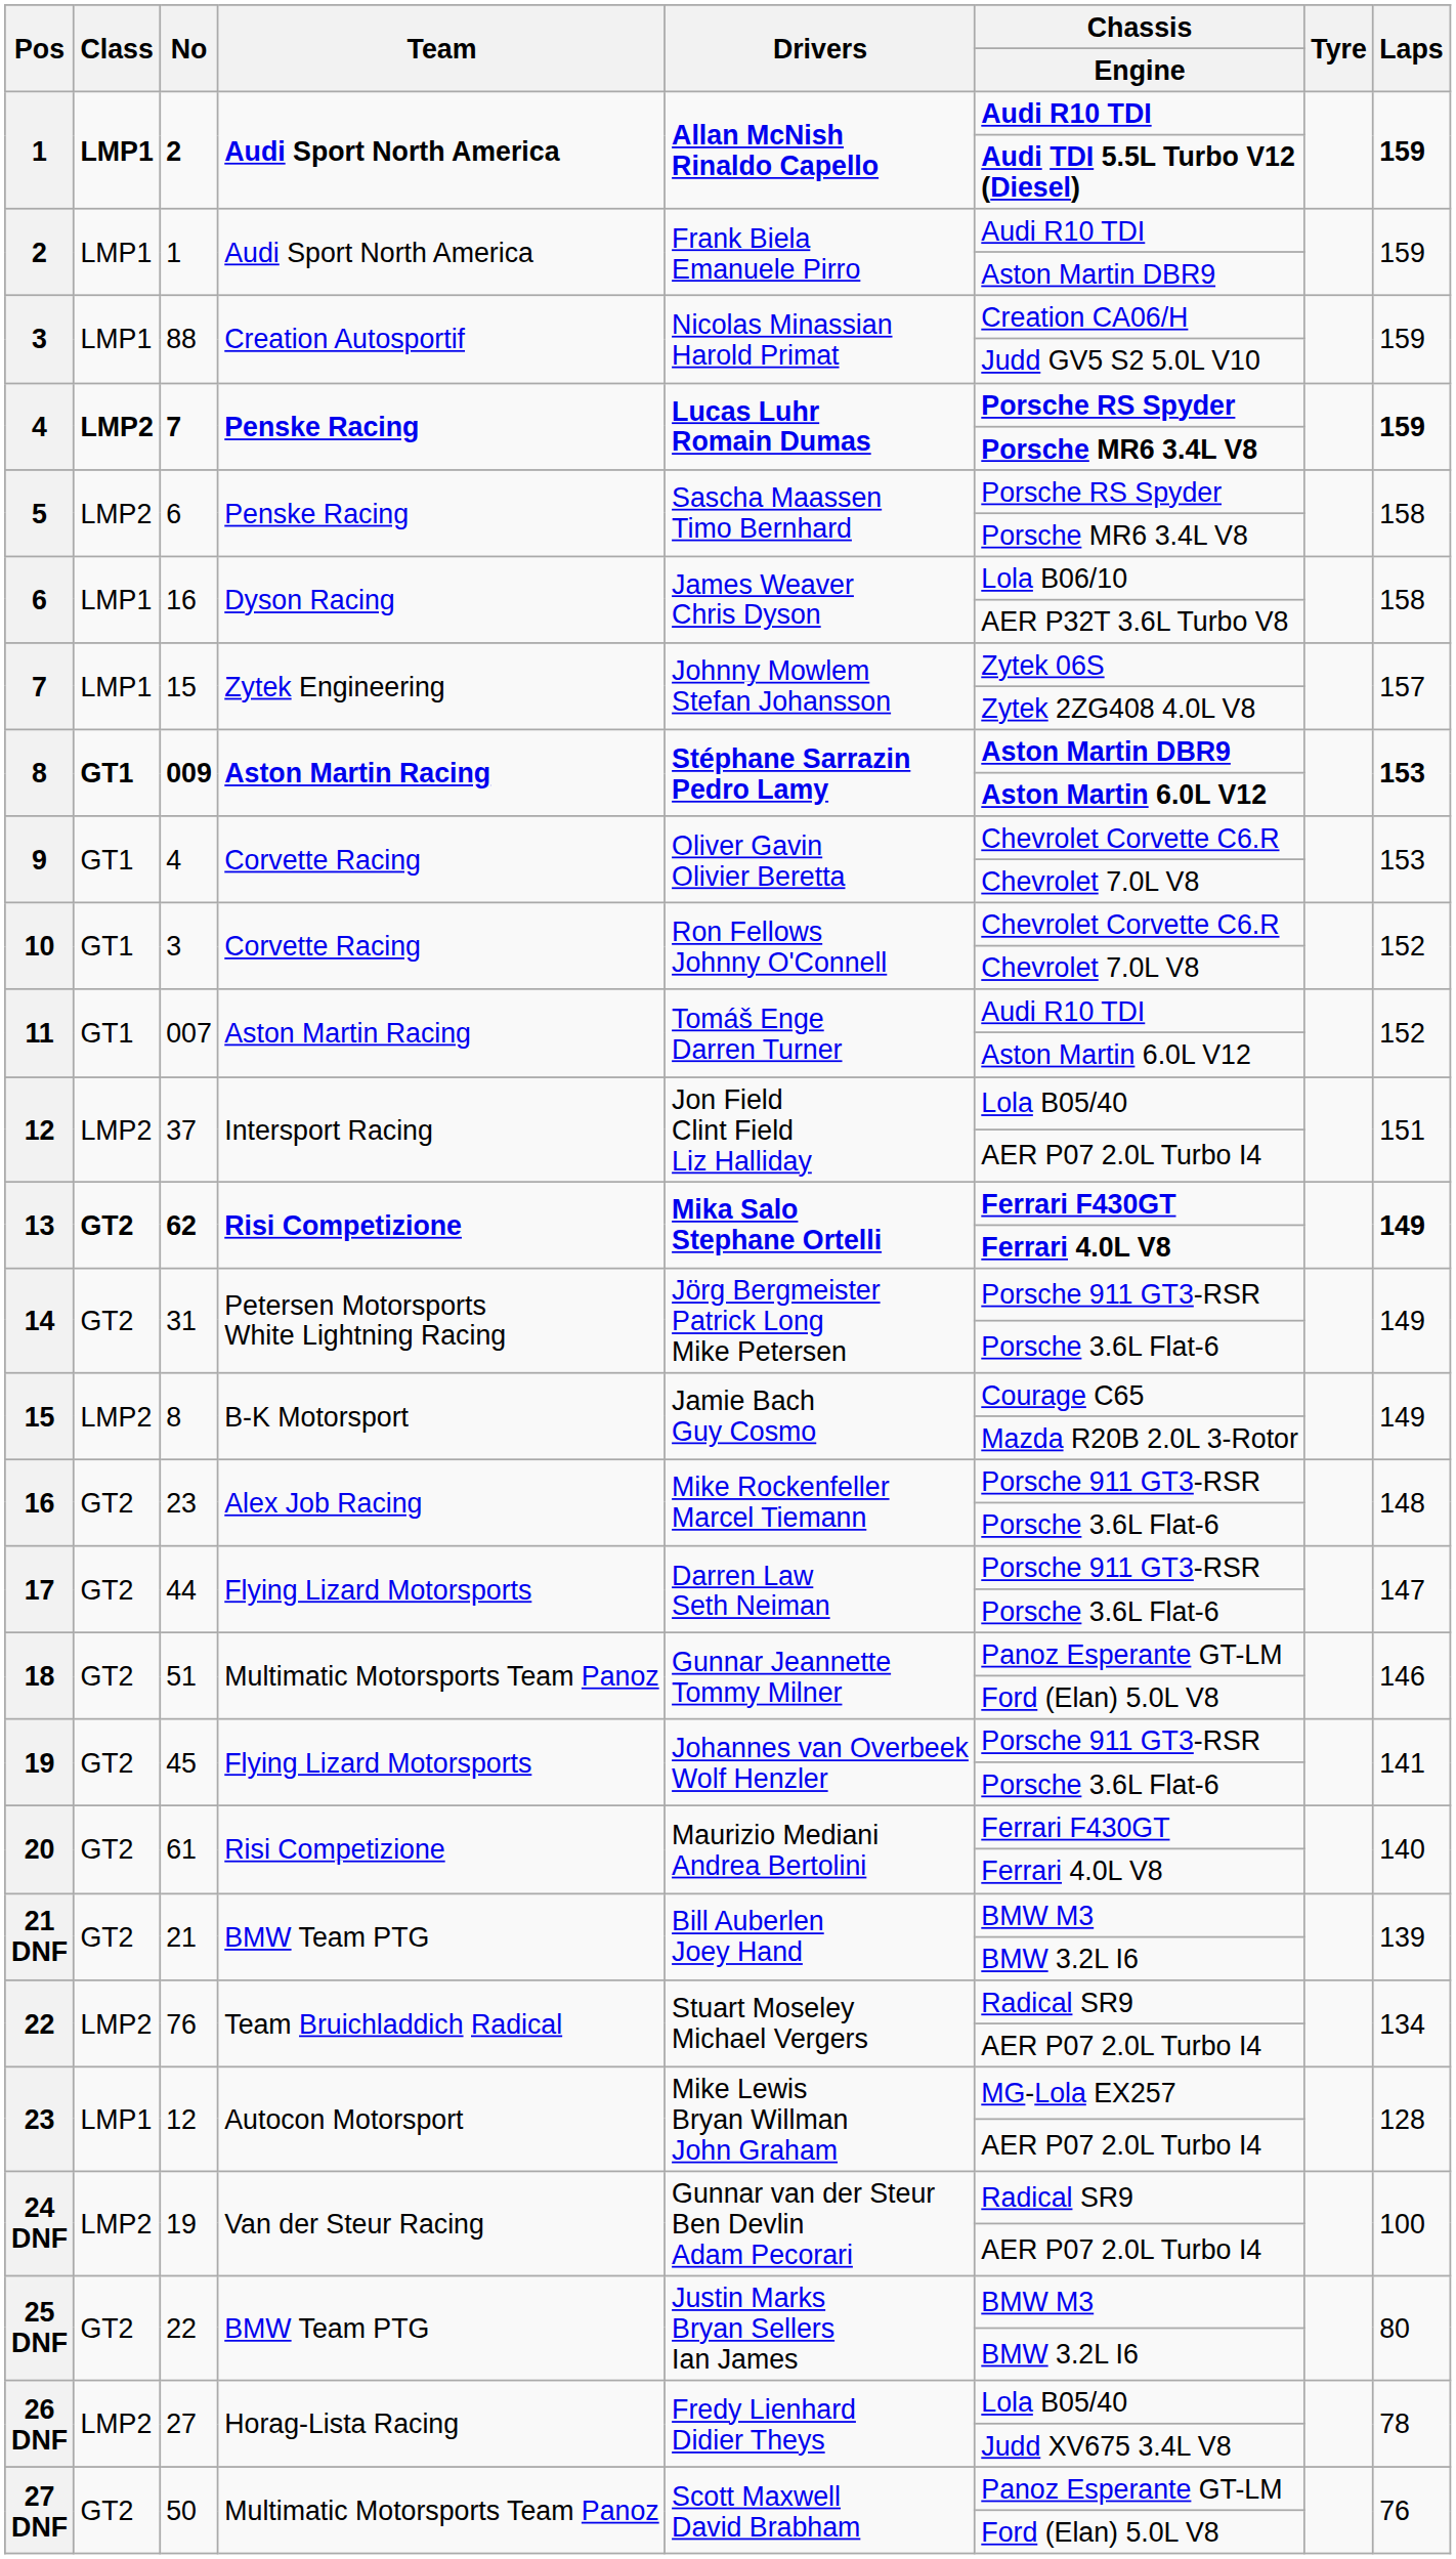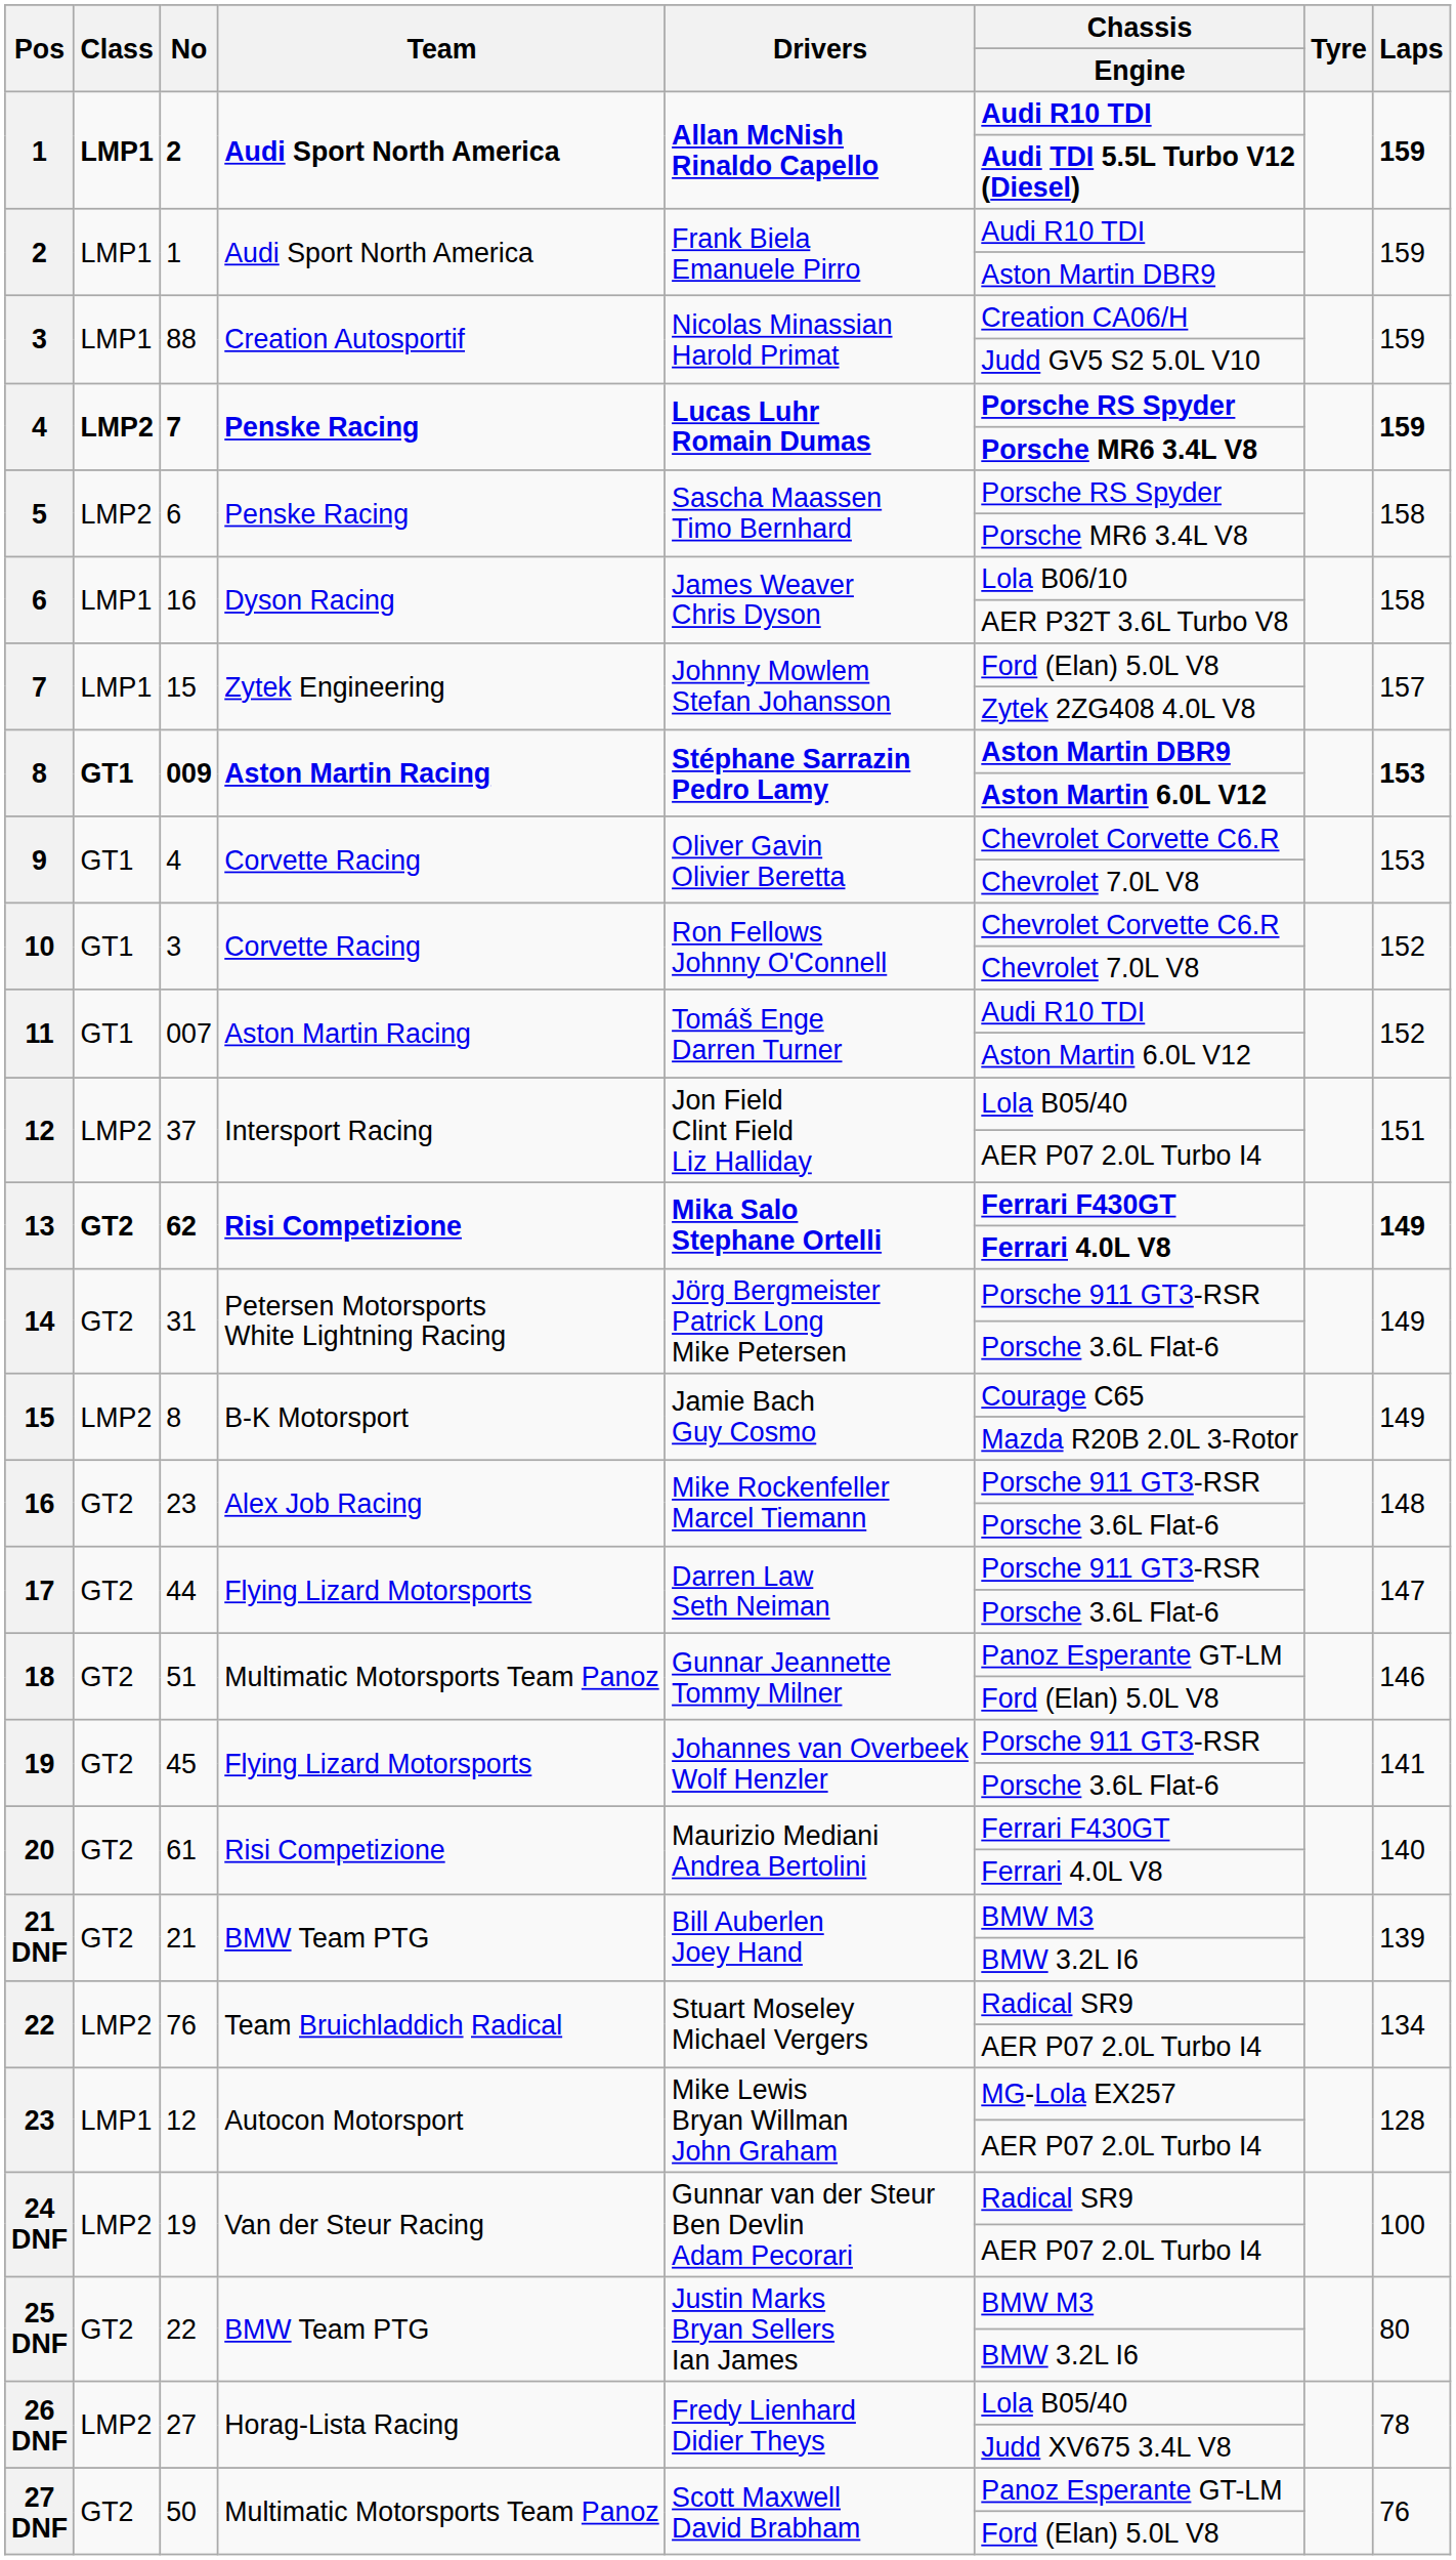row 15 | Chassis / Engine: Zytek 06S -> Ford (Elan) 5.0L V8
